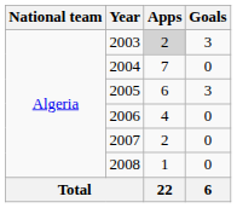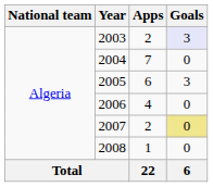2003 | Apps: lightgrey background -> no background
2003 | Goals: no background -> lavender background
2007 | Goals: no background -> khaki background
